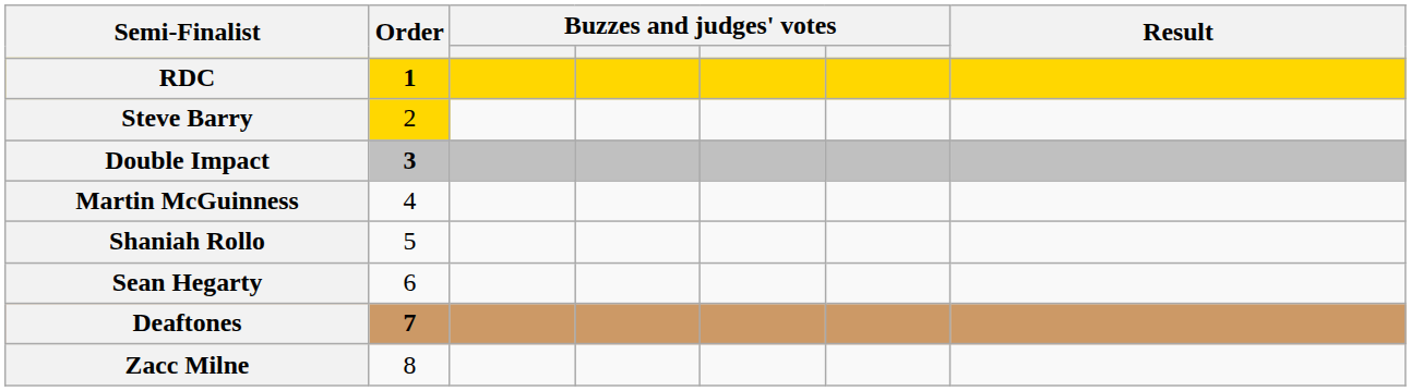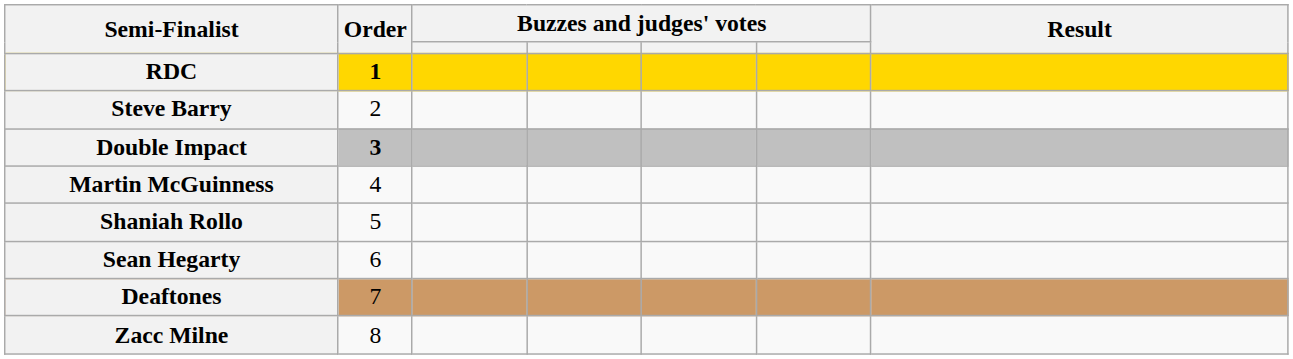Steve Barry | Order: gold background -> no background
Deaftones | Order: bold -> normal
